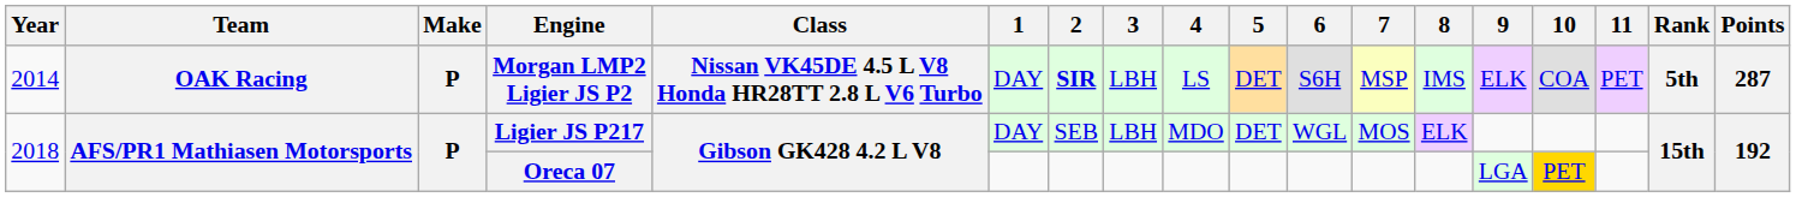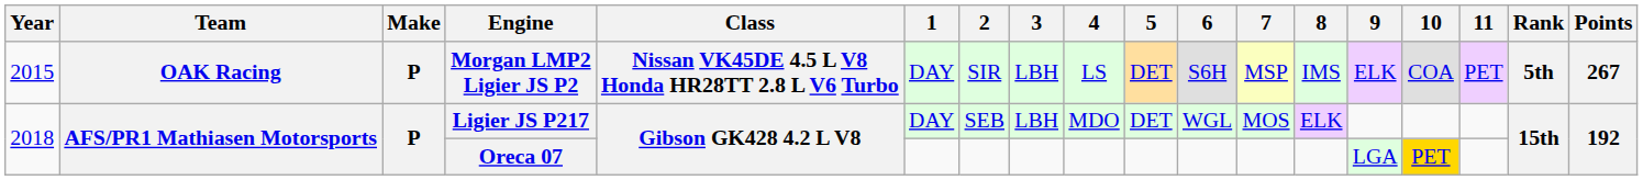Morgan LMP2 Ligier JS P2 | Year: 2014 -> 2015
Morgan LMP2 Ligier JS P2 | 2: bold -> normal
Morgan LMP2 Ligier JS P2 | Points: 287 -> 267
